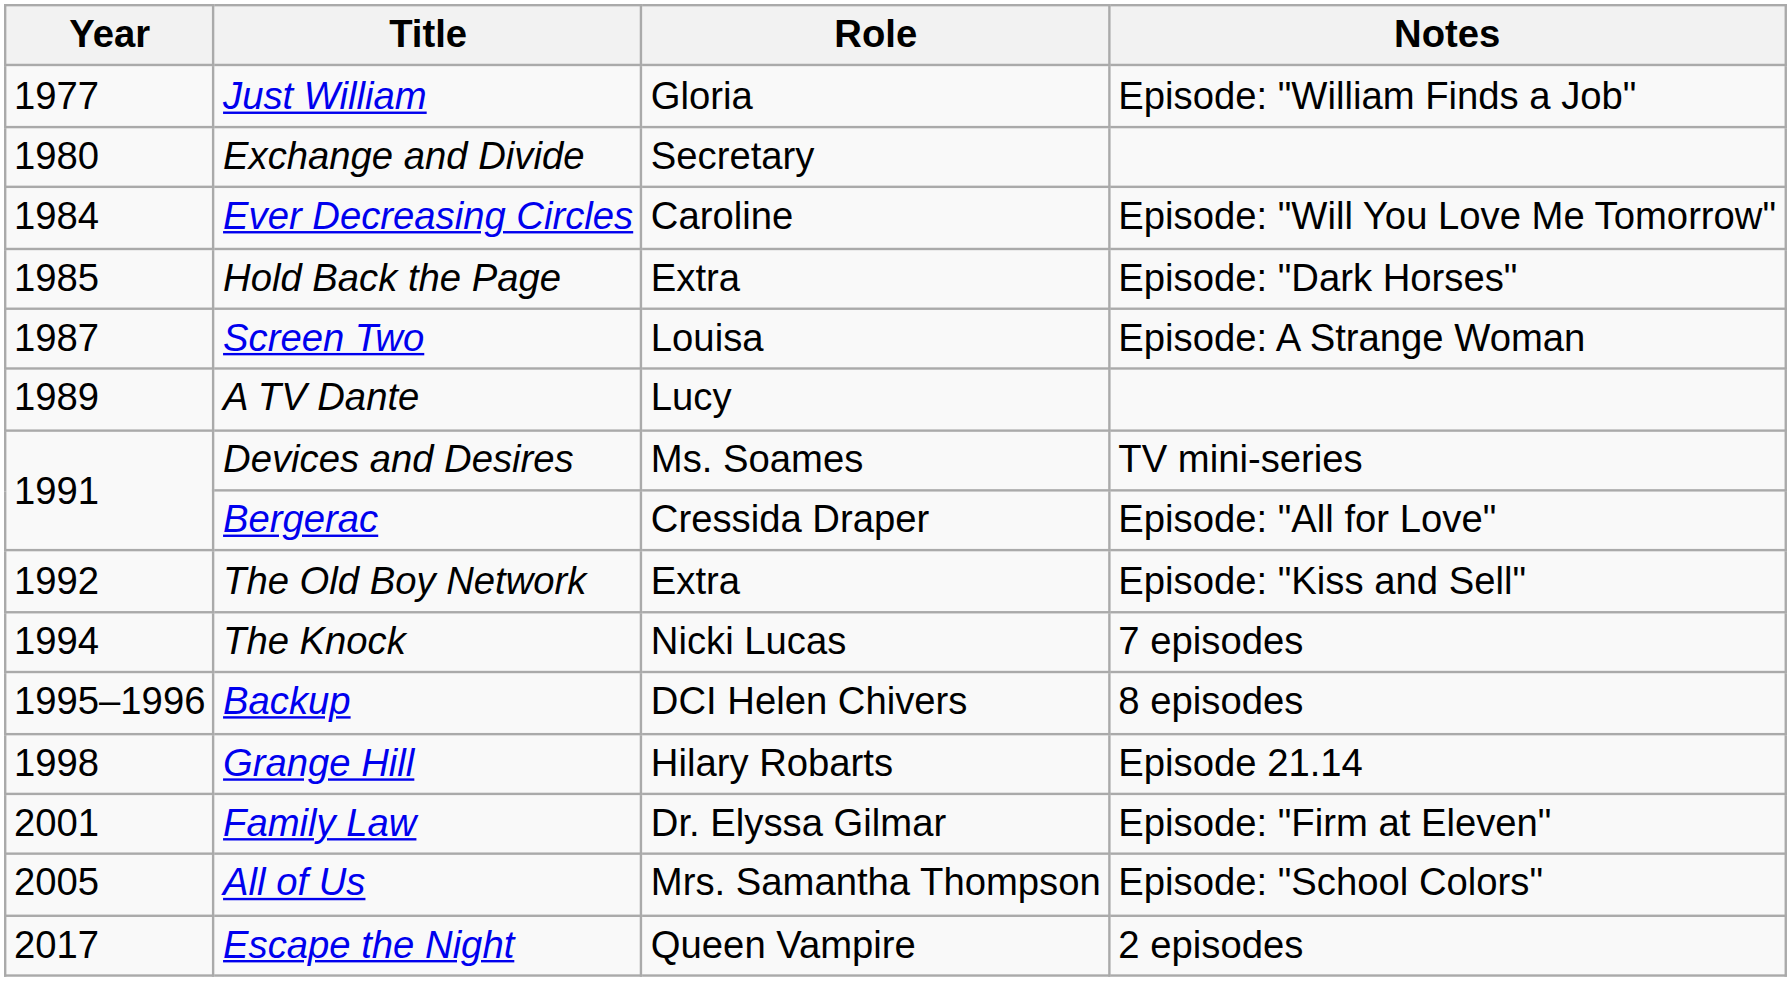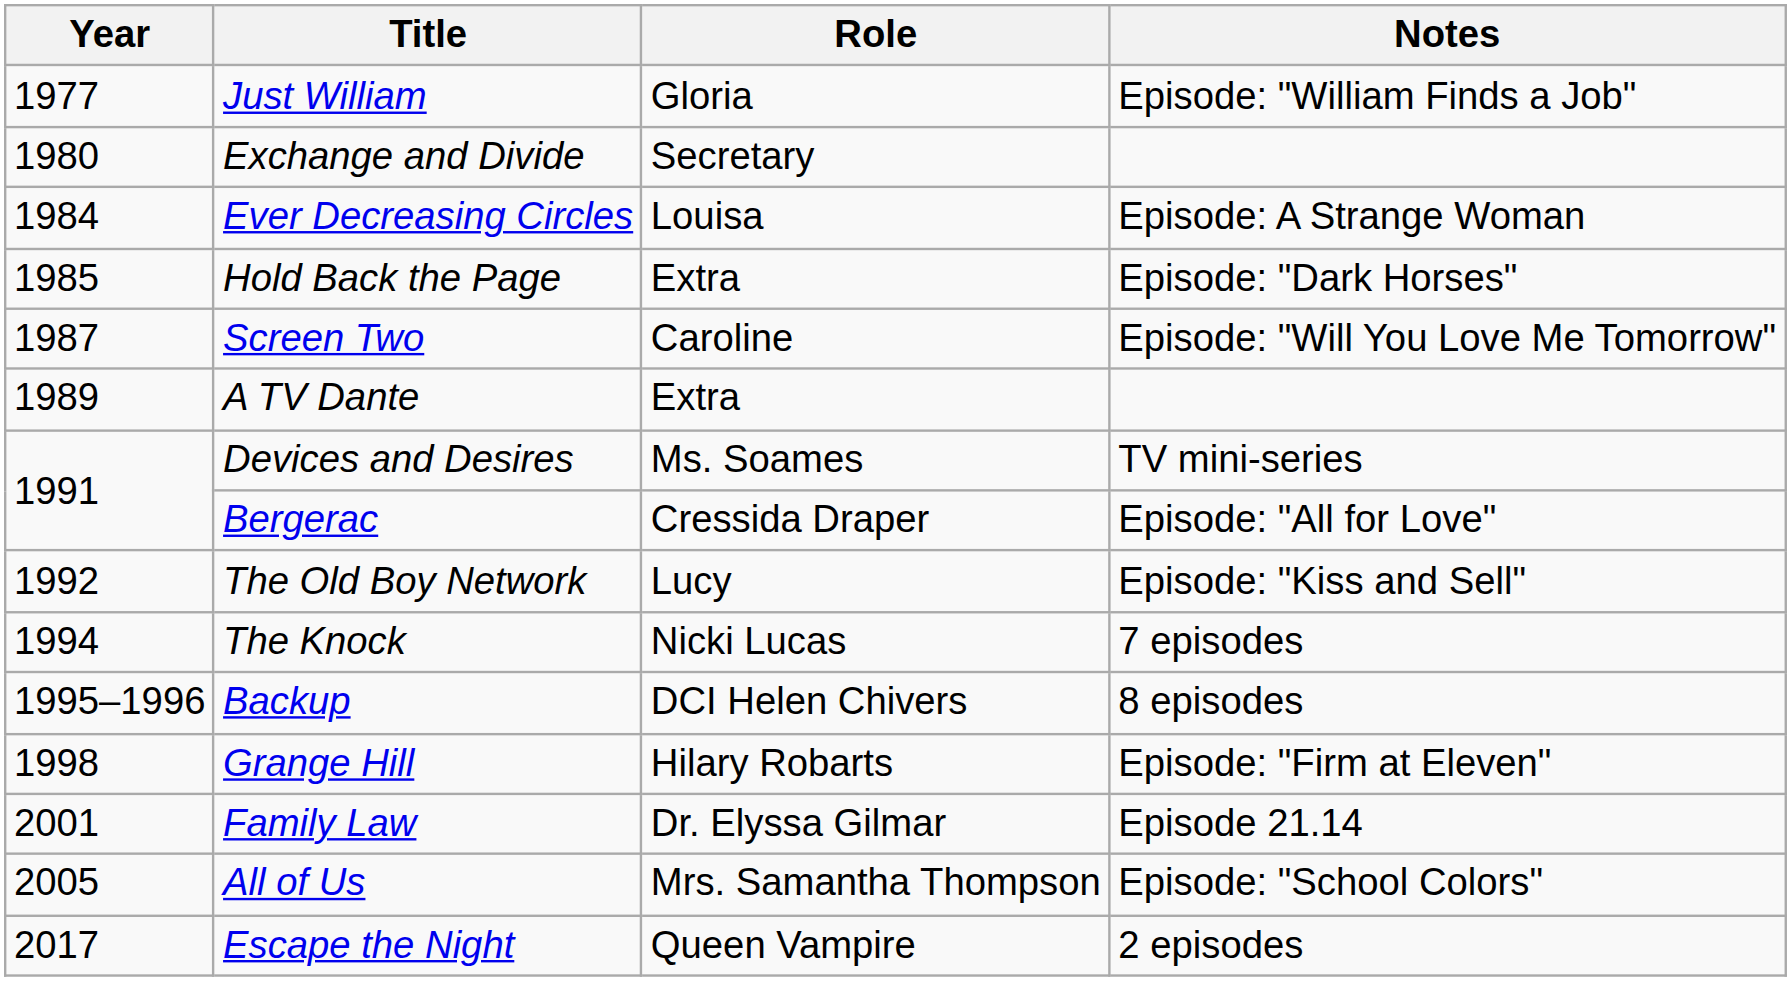Ever Decreasing Circles | Role: Caroline -> Louisa
Ever Decreasing Circles | Notes: Episode: "Will You Love Me Tomorrow" -> Episode: A Strange Woman
Screen Two | Role: Louisa -> Caroline
Screen Two | Notes: Episode: A Strange Woman -> Episode: "Will You Love Me Tomorrow"
A TV Dante | Role: Lucy -> Extra
The Old Boy Network | Role: Extra -> Lucy
Grange Hill | Notes: Episode 21.14 -> Episode: "Firm at Eleven"
Family Law | Notes: Episode: "Firm at Eleven" -> Episode 21.14
